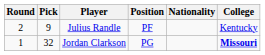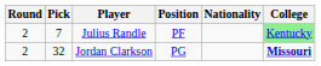Julius Randle | Pick: 9 -> 7
Julius Randle | College: no background -> lightgreen background
Jordan Clarkson | Round: 1 -> 2
